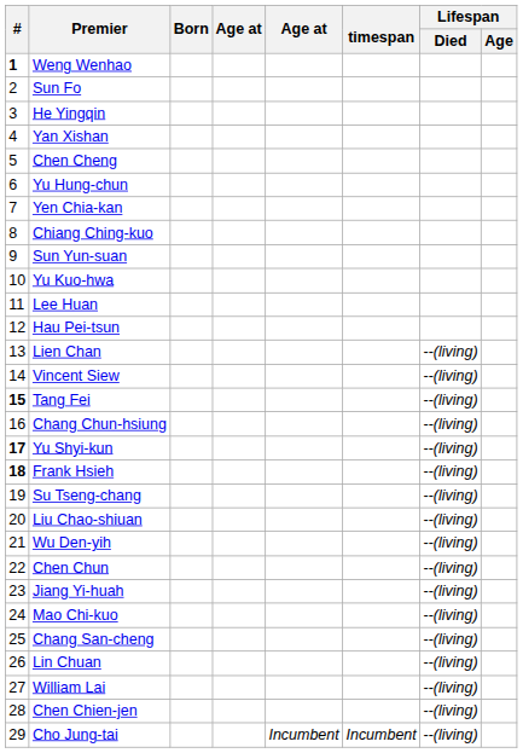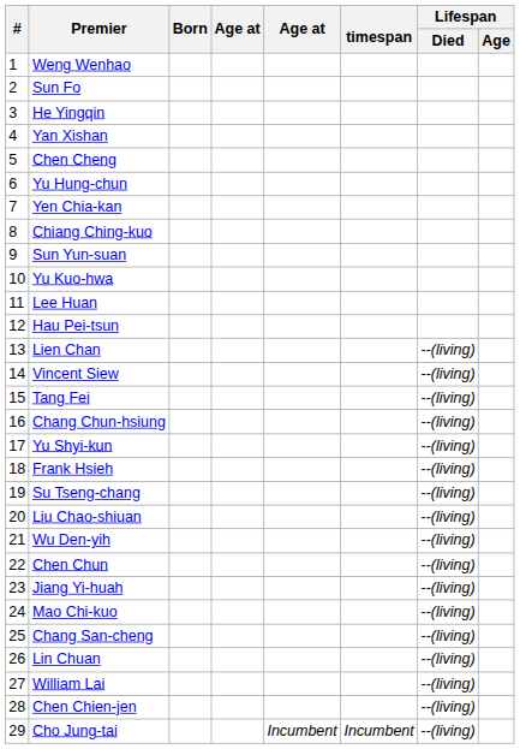Weng Wenhao | #: bold -> normal
Tang Fei | #: bold -> normal
Yu Shyi-kun | #: bold -> normal
Frank Hsieh | #: bold -> normal
